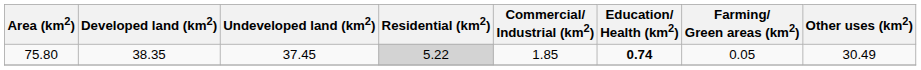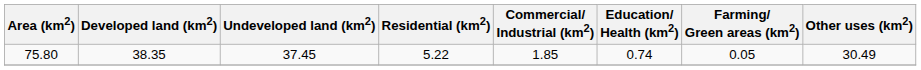75.80 | Residential (km2): lightgrey background -> no background
75.80 | Education/ Health (km2): bold -> normal
